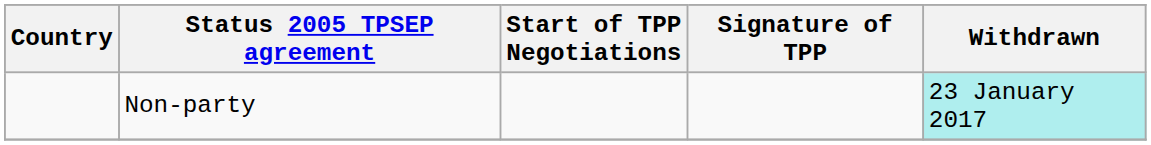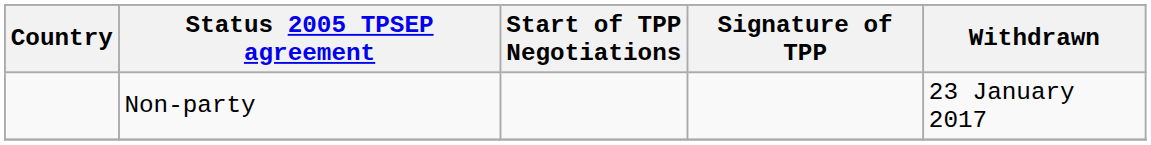Non-party | Withdrawn: paleturquoise background -> no background
